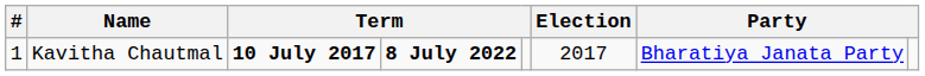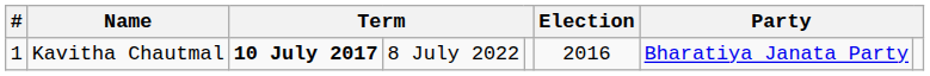Kavitha Chautmal | column 4: bold -> normal
Kavitha Chautmal | Election: 2017 -> 2016
